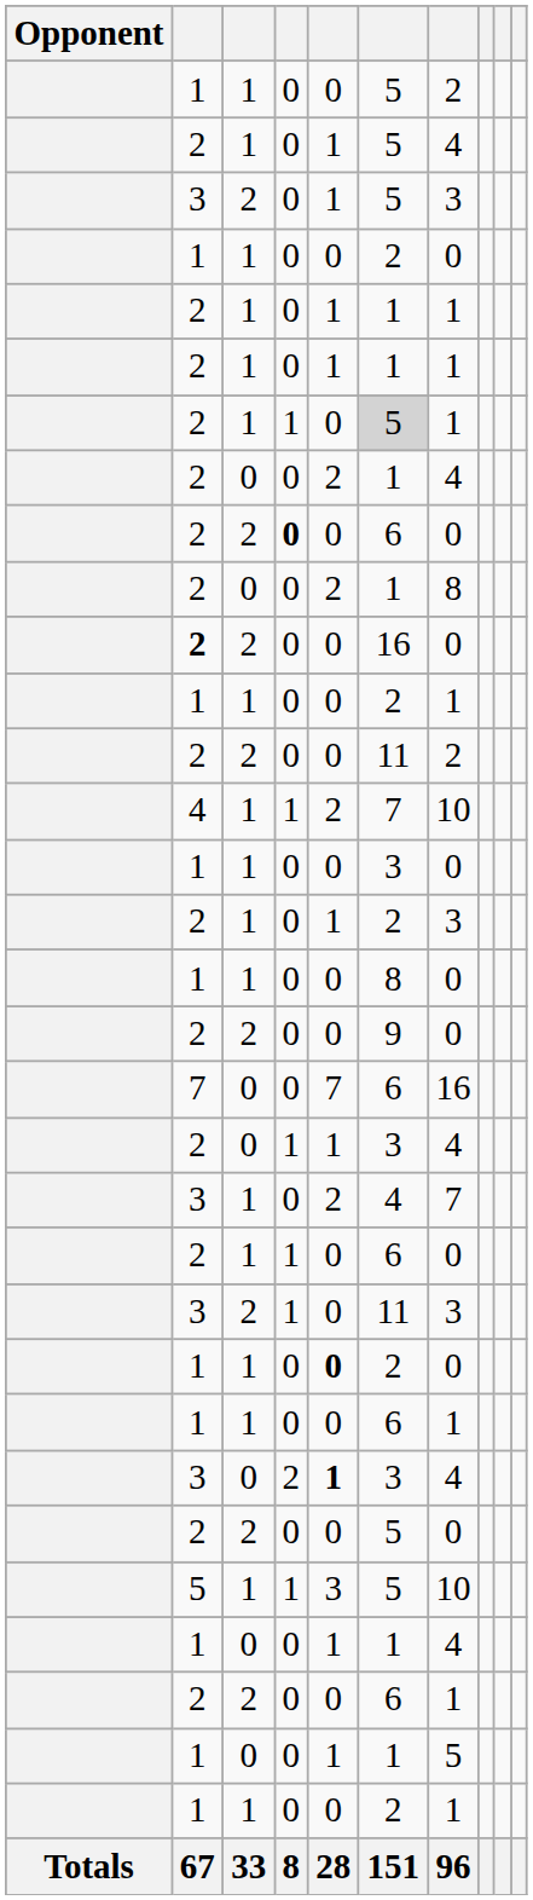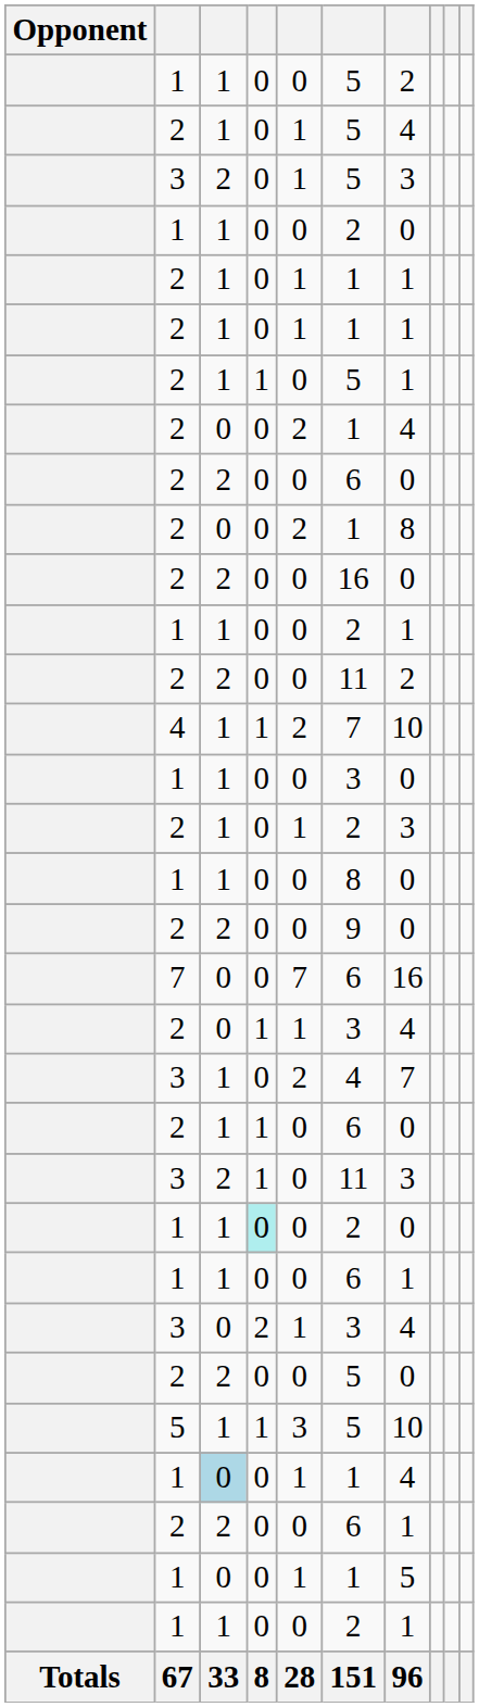row 8 | column 6: lightgrey background -> no background
row 10 | column 4: bold -> normal
row 12 | column 2: bold -> normal
row 25 | column 4: no background -> paleturquoise background
row 25 | column 5: bold -> normal
row 27 | column 5: bold -> normal
row 30 | column 3: no background -> lightblue background
